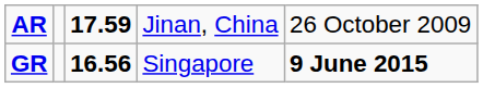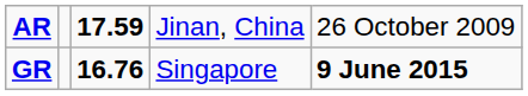GR | column 3: 16.56 -> 16.76
